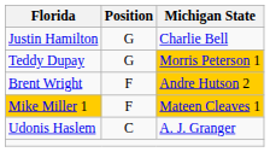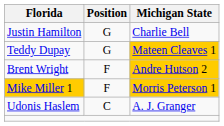Teddy Dupay | Michigan State: Morris Peterson 1 -> Mateen Cleaves 1
Mike Miller 1 | Michigan State: Mateen Cleaves 1 -> Morris Peterson 1
